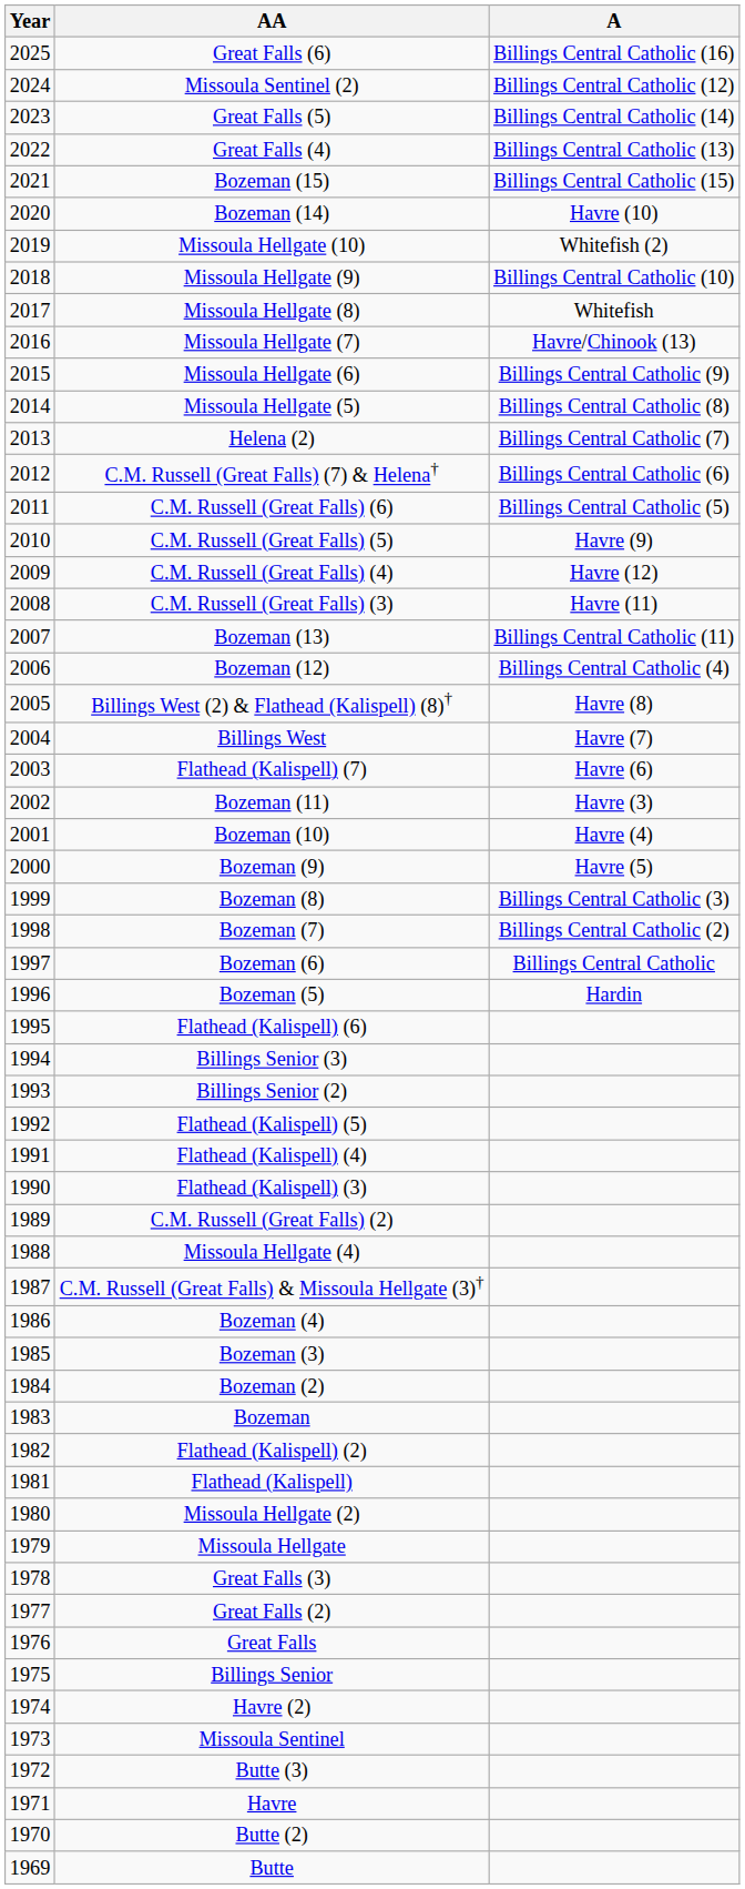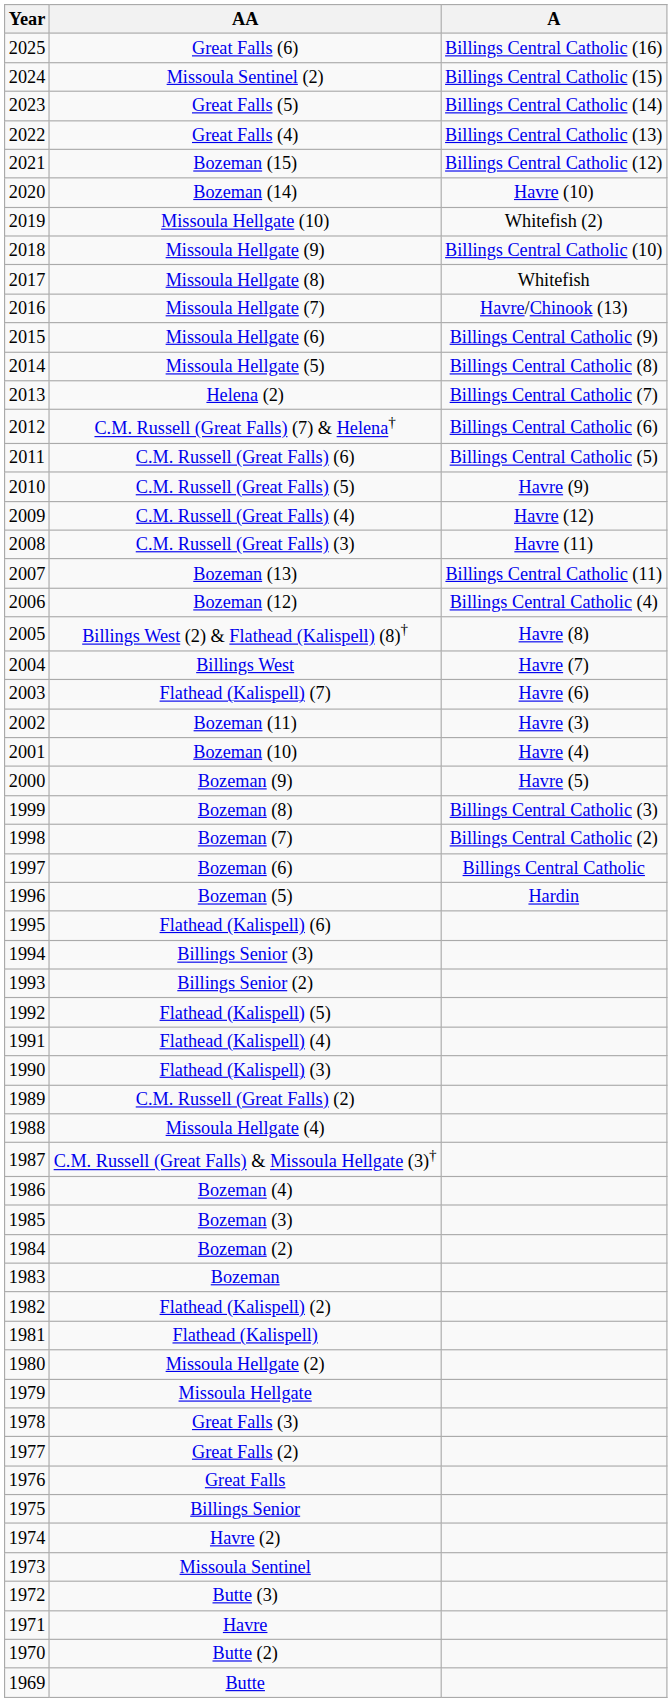Missoula Sentinel (2) | A: Billings Central Catholic (12) -> Billings Central Catholic (15)
Bozeman (15) | A: Billings Central Catholic (15) -> Billings Central Catholic (12)
